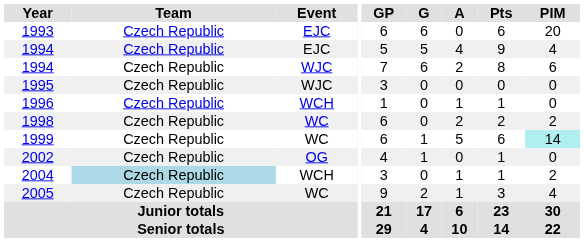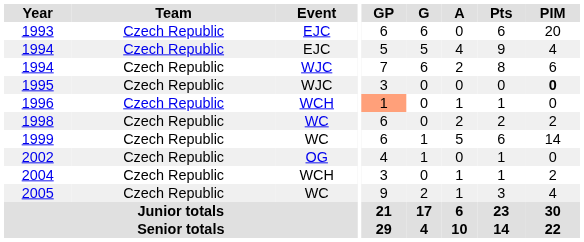1995 | PIM: normal -> bold
1996 | GP: no background -> lightsalmon background
1999 | PIM: paleturquoise background -> no background
2004 | Team: lightblue background -> no background
